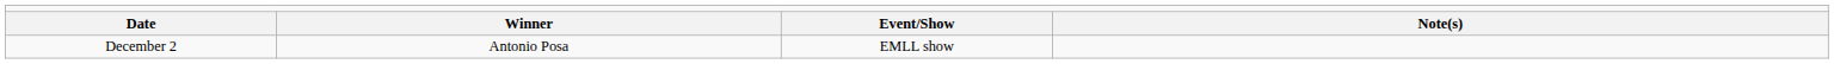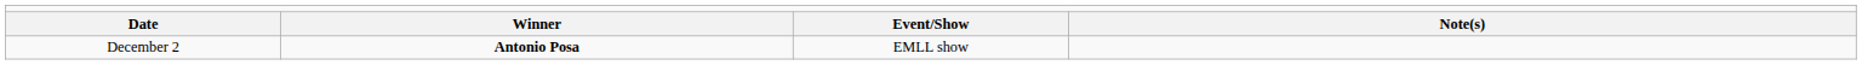December 2 | column 2: normal -> bold
